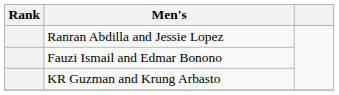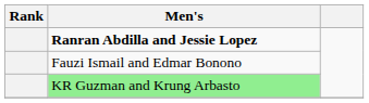Ranran Abdilla and Jessie Lopez | Men's: normal -> bold
KR Guzman and Krung Arbasto | Men's: no background -> lightgreen background
